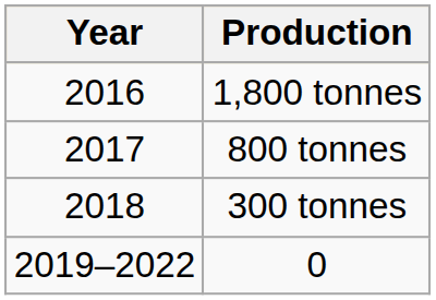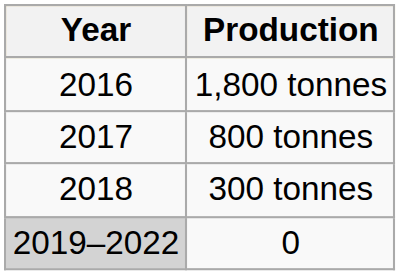0 | Year: no background -> lightgrey background
